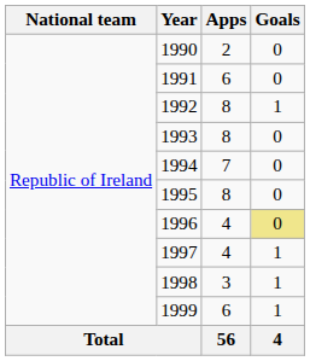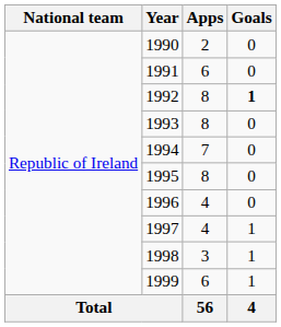1992 | Goals: normal -> bold
1996 | Goals: khaki background -> no background
